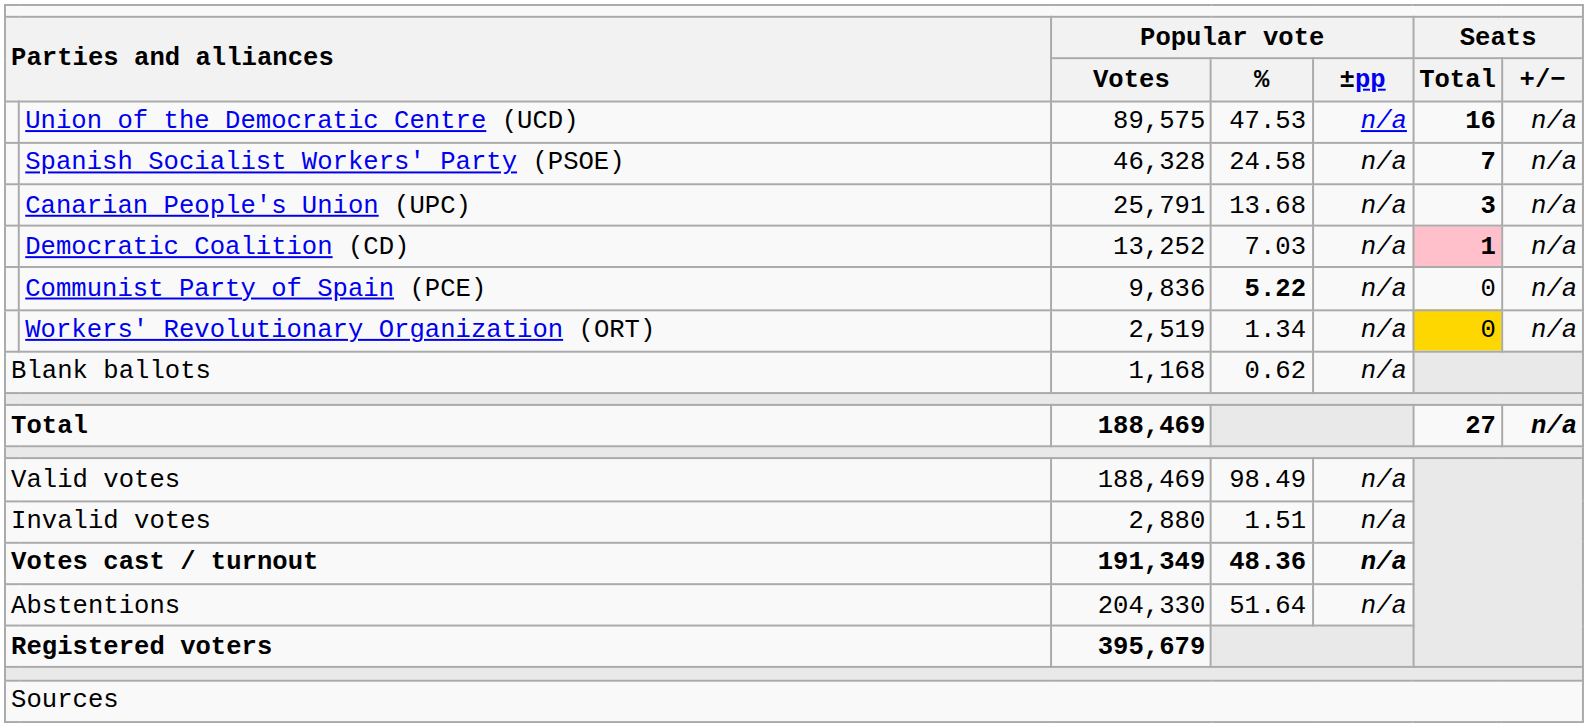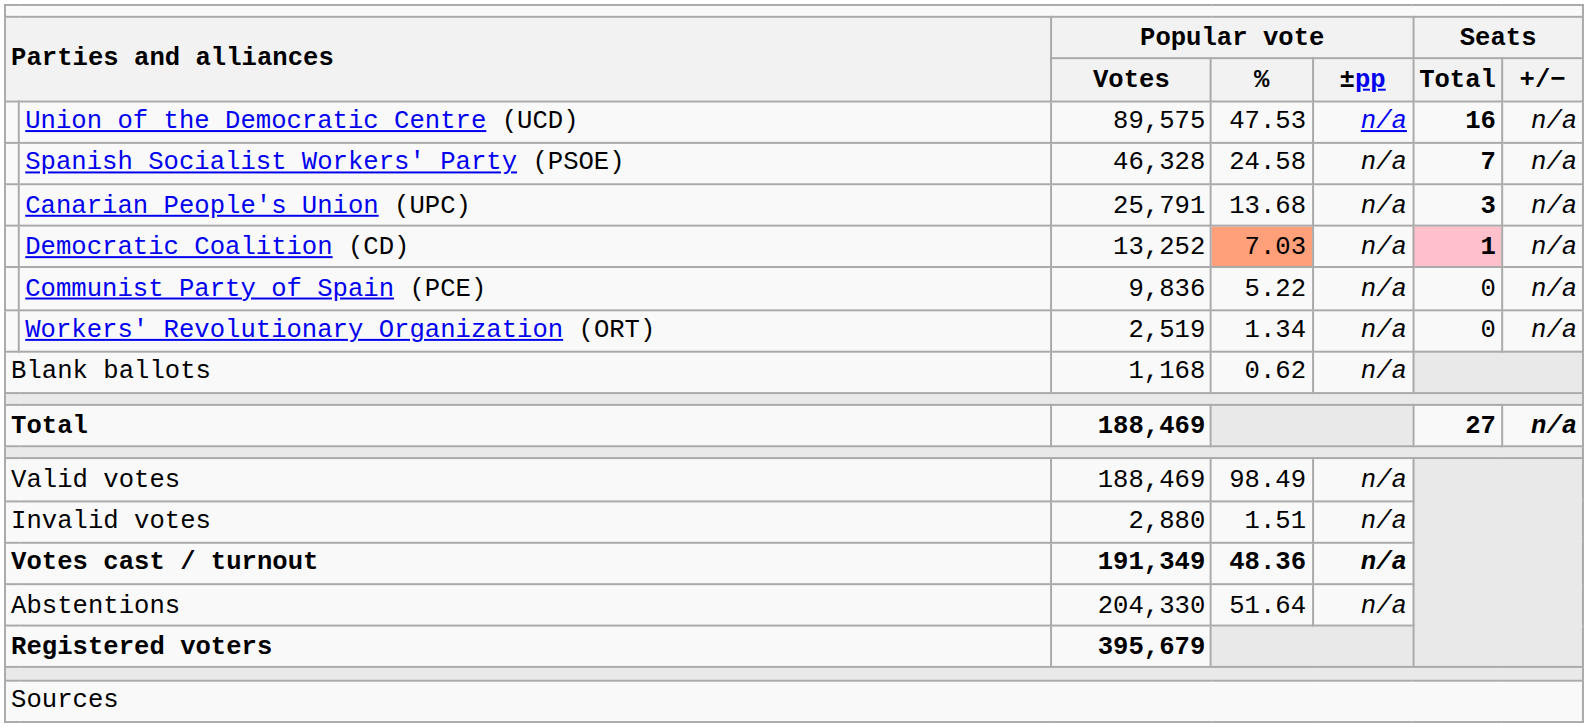Democratic Coalition (CD) | column 4: no background -> lightsalmon background
Communist Party of Spain (PCE) | column 4: bold -> normal
Workers' Revolutionary Organization (ORT) | column 6: gold background -> no background
